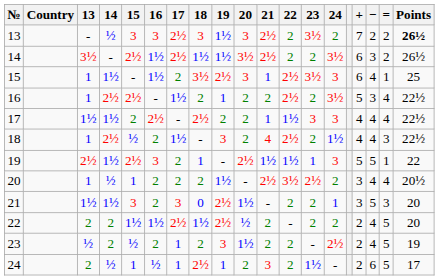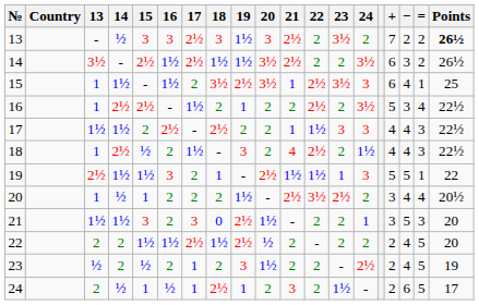row 4 | 20: 3 -> 3½
row 6 | =: 4 -> 3
row 8 | 15: 2½ -> 1½
